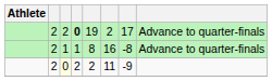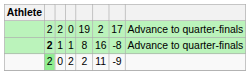row 2 | column 4: bold -> normal
row 3 | column 2: normal -> bold
row 4 | column 2: no background -> lightgreen background
row 4 | column 3: lightyellow background -> no background
